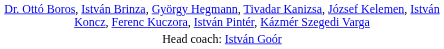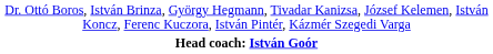row 2 | column 1: normal -> bold
